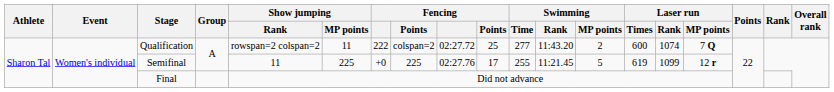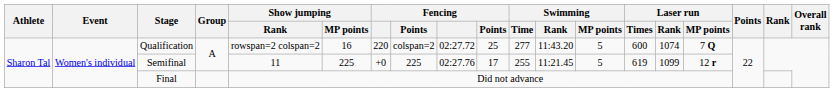Qualification | Show jumping / MP points: 11 -> 16
Qualification | column 7: 222 -> 220
Qualification | Swimming / MP points: 2 -> 5
